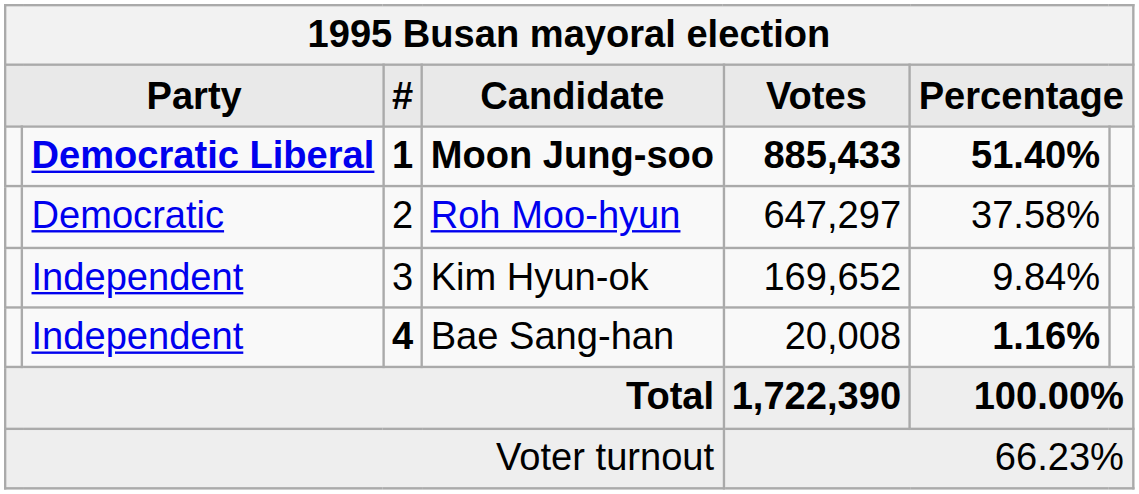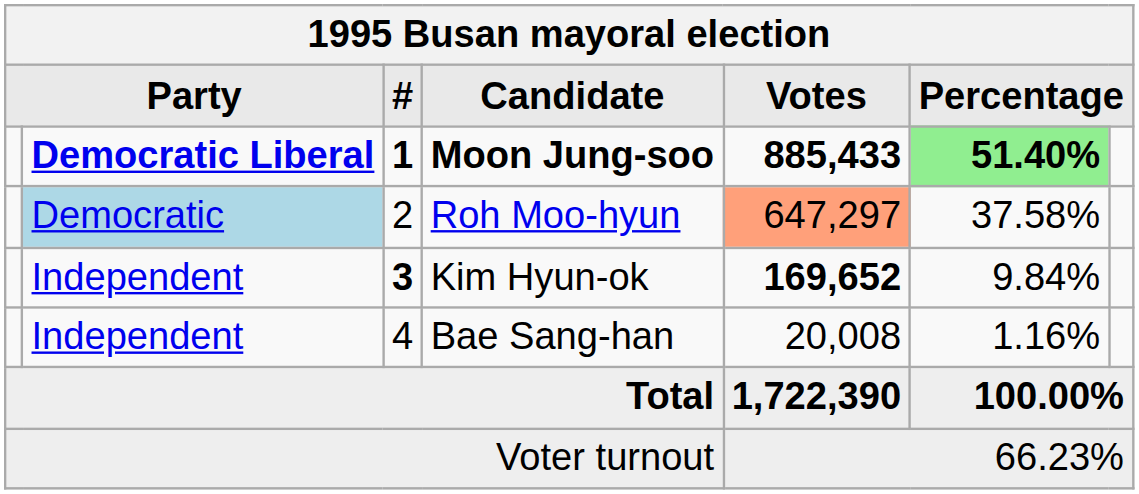Moon Jung-soo | column 6: no background -> lightgreen background
Roh Moo-hyun | column 2: no background -> lightblue background
Roh Moo-hyun | Votes: no background -> lightsalmon background
Kim Hyun-ok | #: normal -> bold
Kim Hyun-ok | Votes: normal -> bold
Bae Sang-han | #: bold -> normal
Bae Sang-han | column 6: bold -> normal
